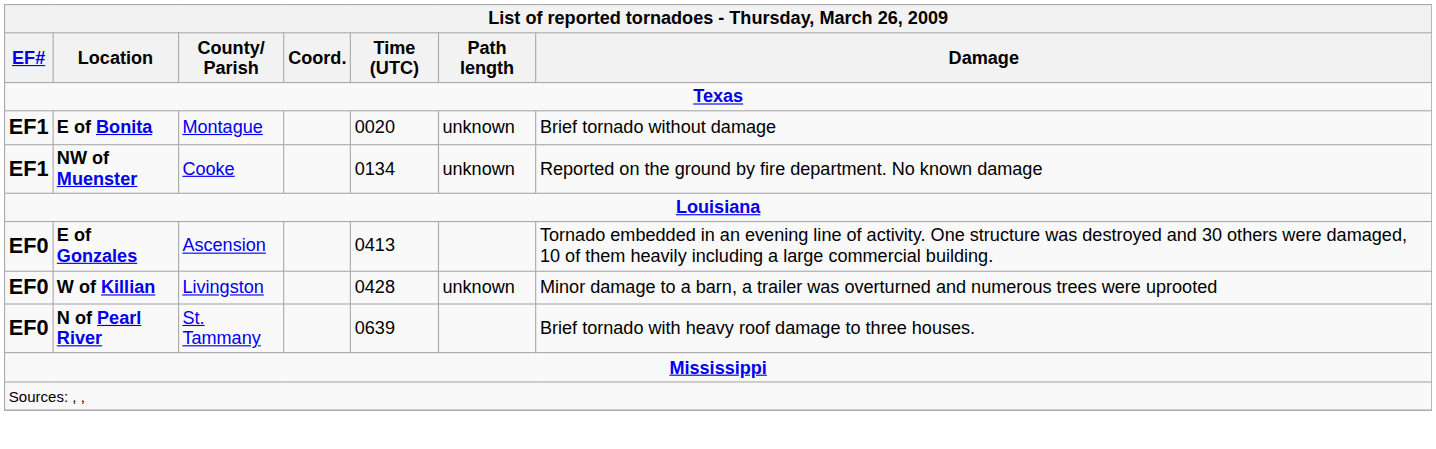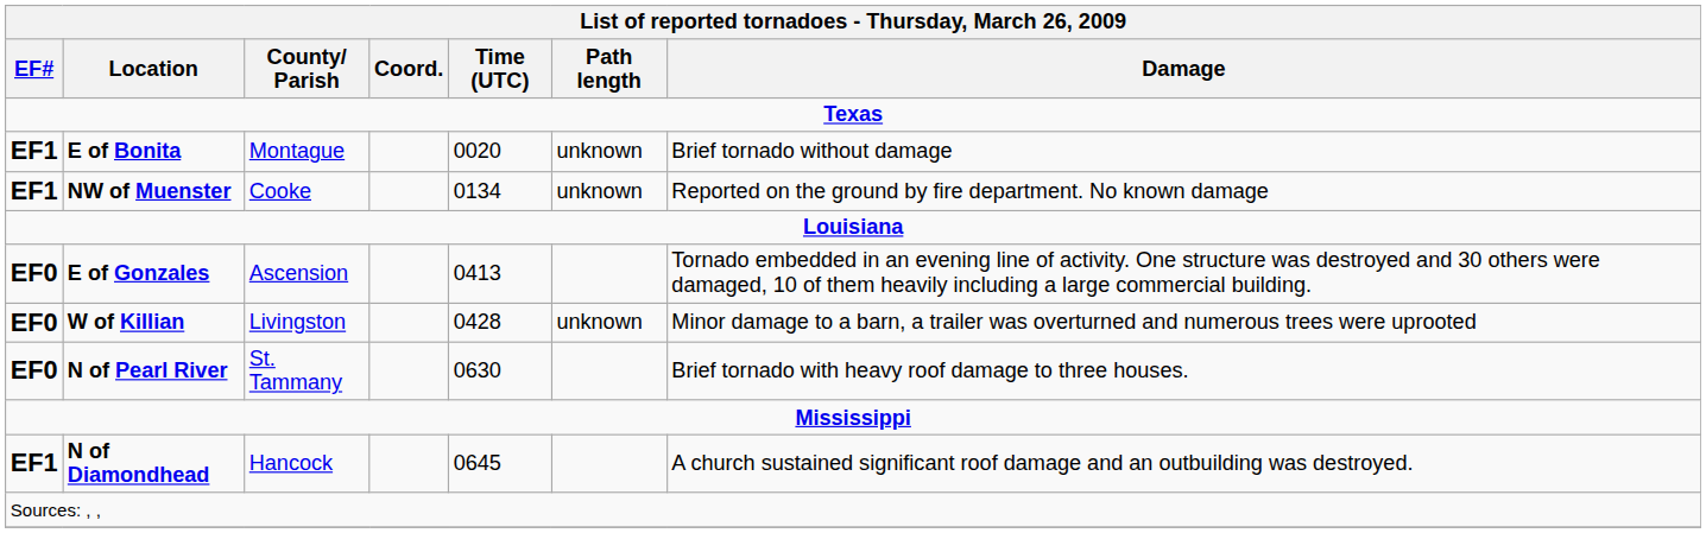N of Pearl River | Time (UTC): 0639 -> 0630
+ row: EF1 | N of Diamondhead | Hancock | 0645 | A church sustained significant roof damage and an outbuilding was destroyed.
